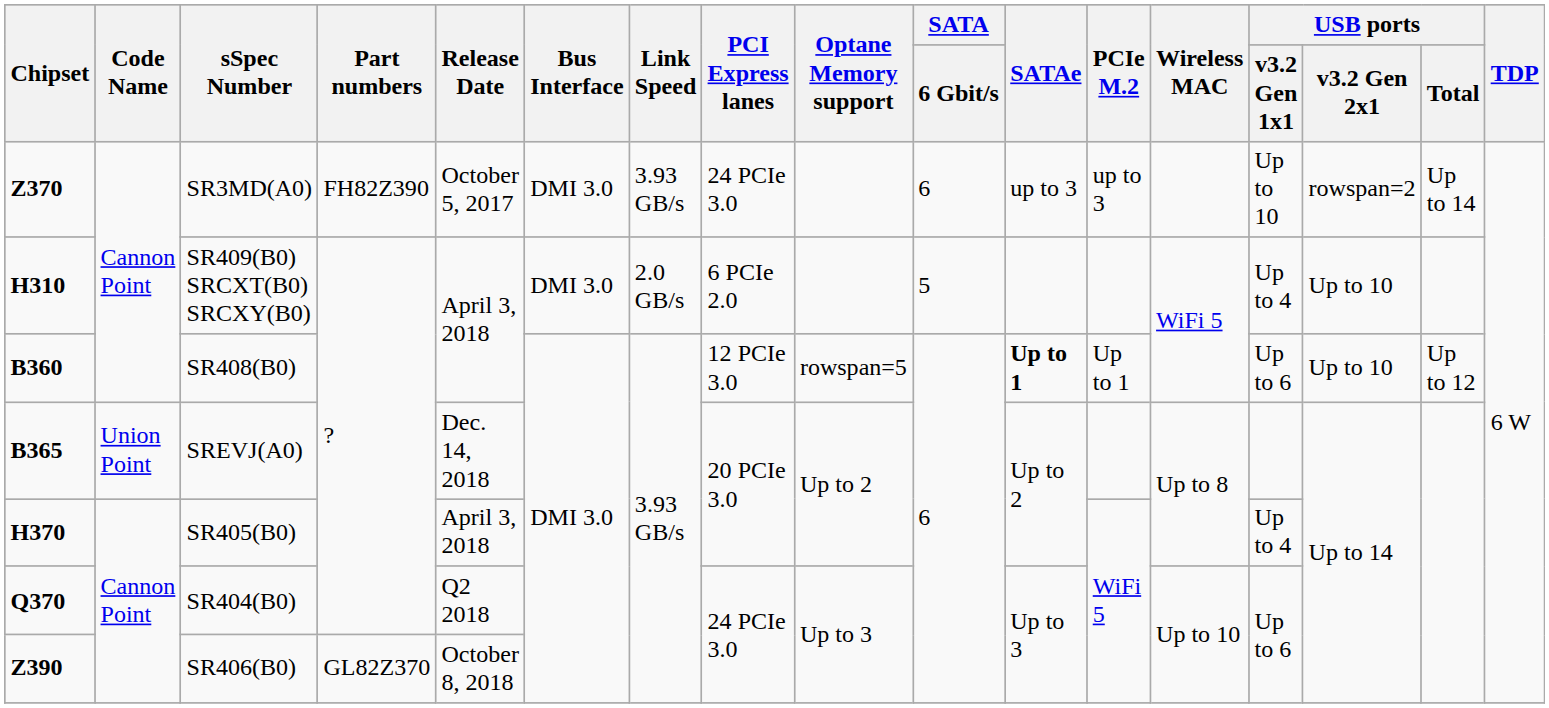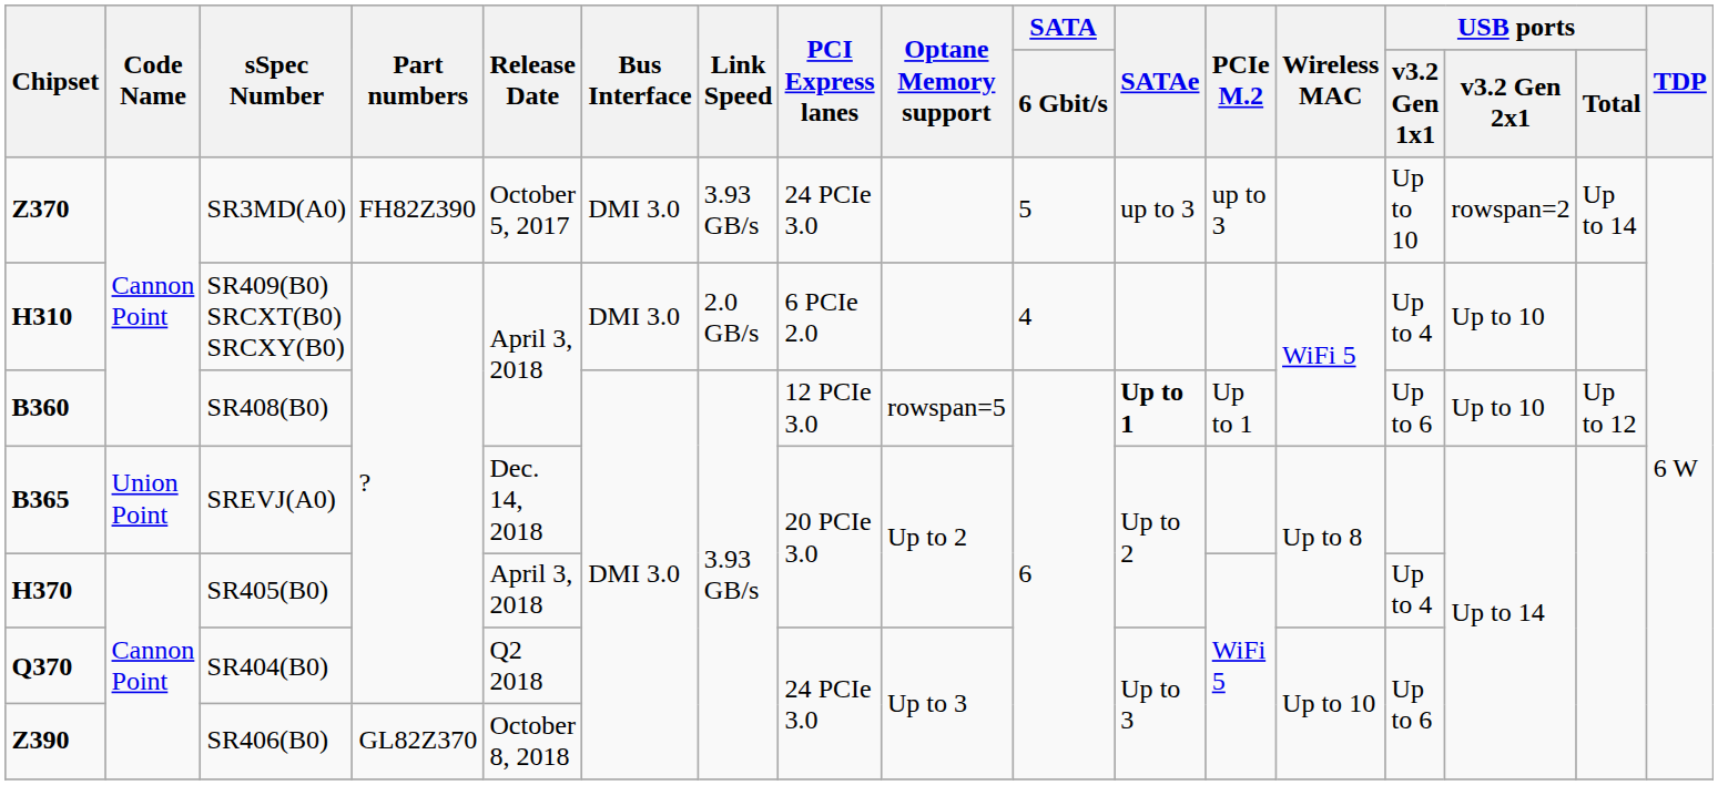SR3MD(A0) | SATA / 6 Gbit/s: 6 -> 5
SR409(B0) SRCXT(B0) SRCXY(B0) | SATA / 6 Gbit/s: 5 -> 4
